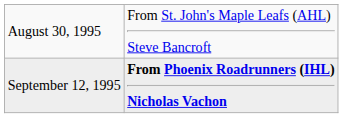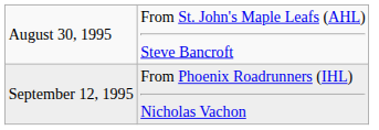September 12, 1995 | column 2: bold -> normal
